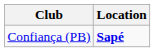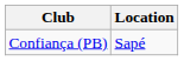Confiança (PB) | Location: bold -> normal
